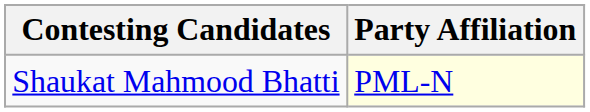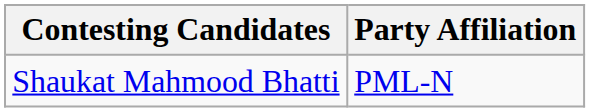Shaukat Mahmood Bhatti | Party Affiliation: lightyellow background -> no background
